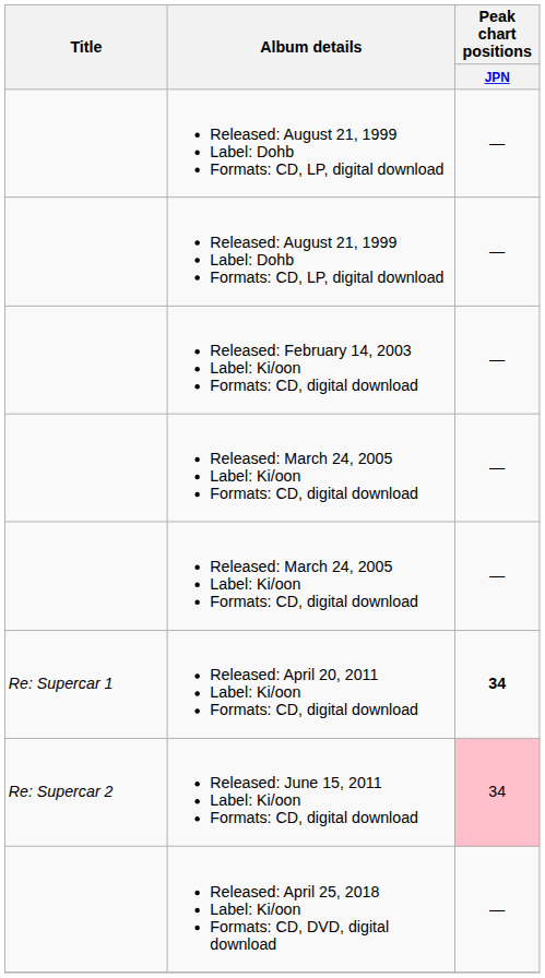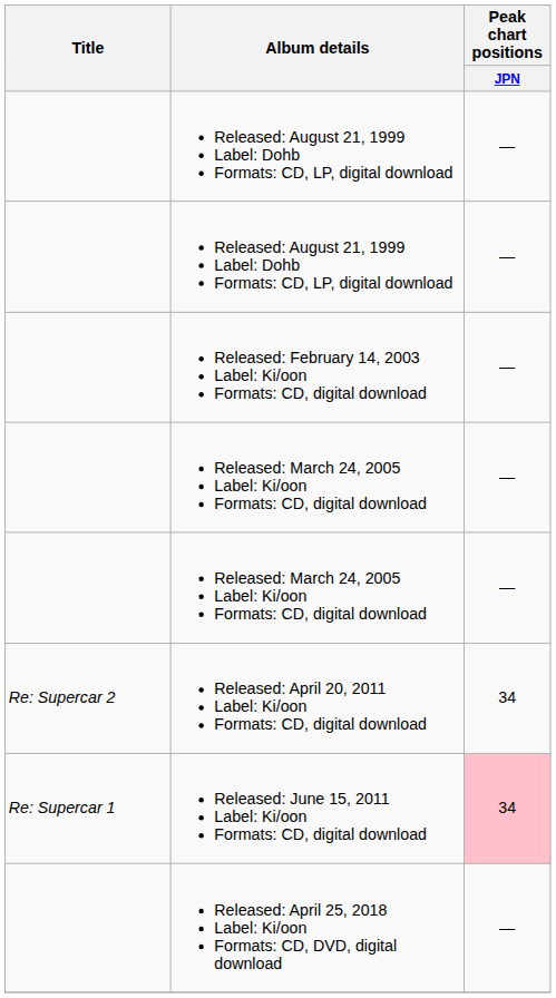row 8 | Title: Re: Supercar 1 -> Re: Supercar 2
row 8 | Peak chart positions / JPN: bold -> normal
row 9 | Title: Re: Supercar 2 -> Re: Supercar 1
